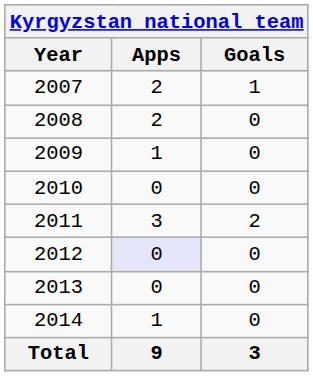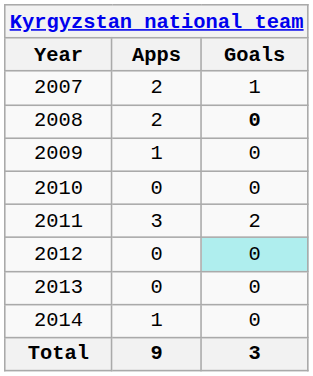2008 | Goals: normal -> bold
2012 | Apps: lavender background -> no background
2012 | Goals: no background -> paleturquoise background
